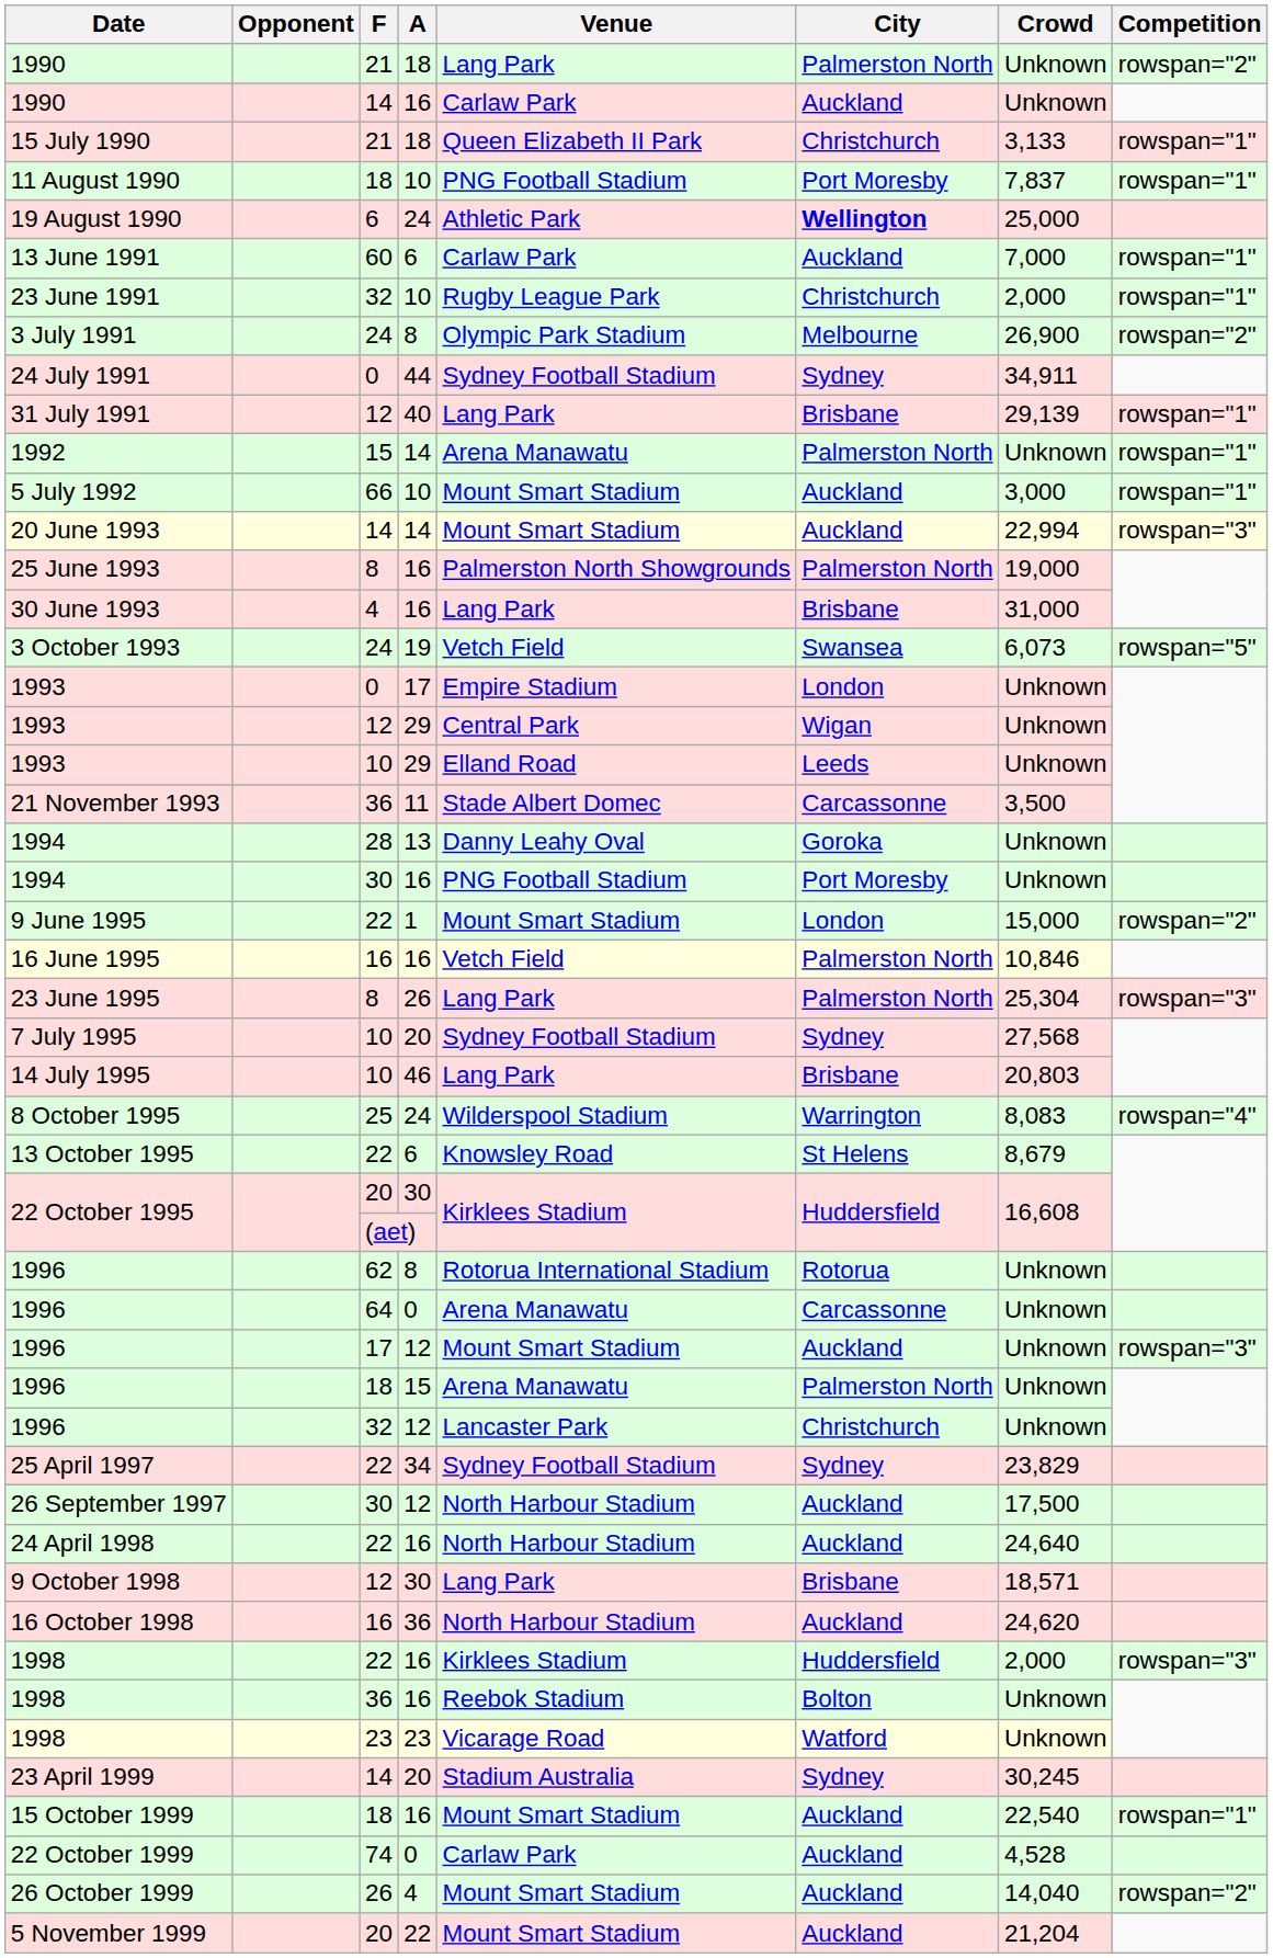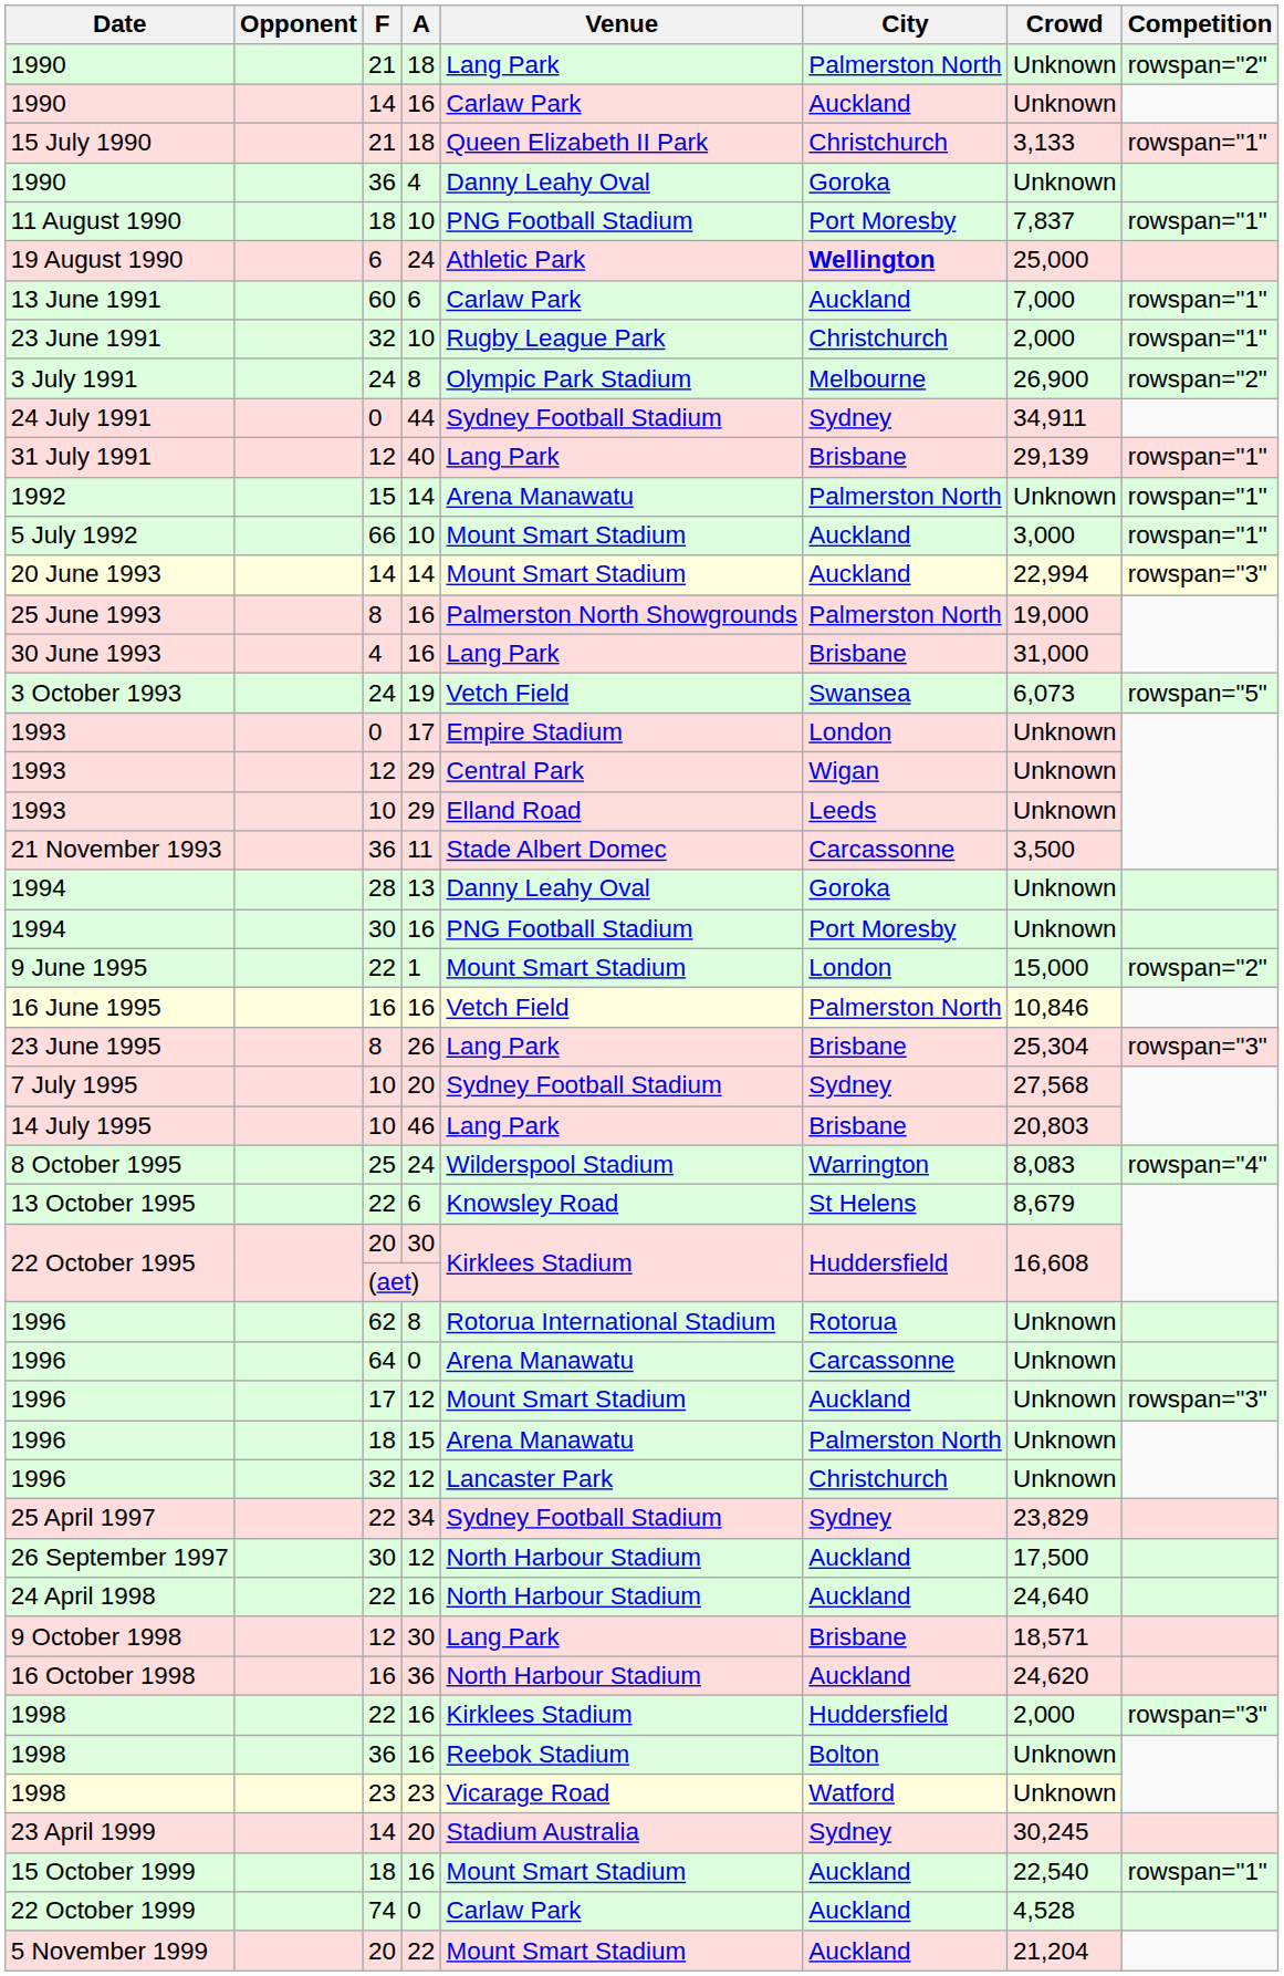+ row: 1990 | 36 | 4 | Danny Leahy Oval | Goroka | Unknown
23 June 1995 | City: Palmerston North -> Brisbane
- row: 26 October 1999 | 26 | 4 | Mount Smart Stadium | Auckland | 14,040 | rowspan="2"
